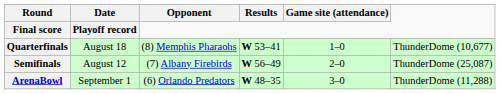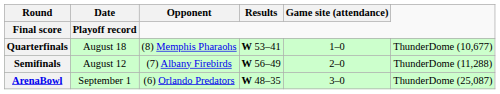Semifinals | column 6: ThunderDome (25,087) -> ThunderDome (11,288)
ArenaBowl | column 6: ThunderDome (11,288) -> ThunderDome (25,087)
